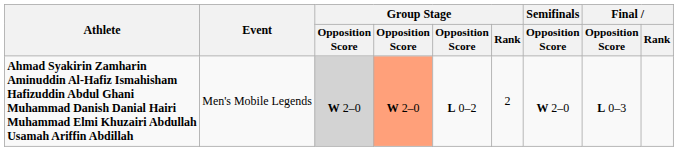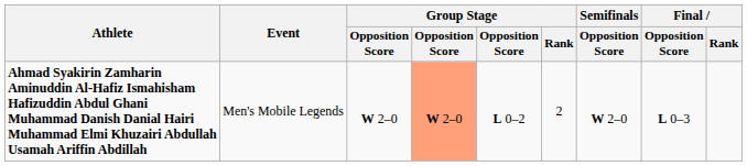row 3 | column 3: lightgrey background -> no background
